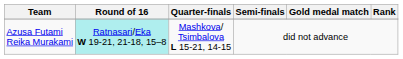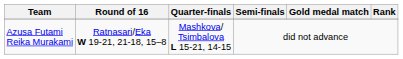Azusa Futami Reika Murakami | Round of 16: paleturquoise background -> no background
